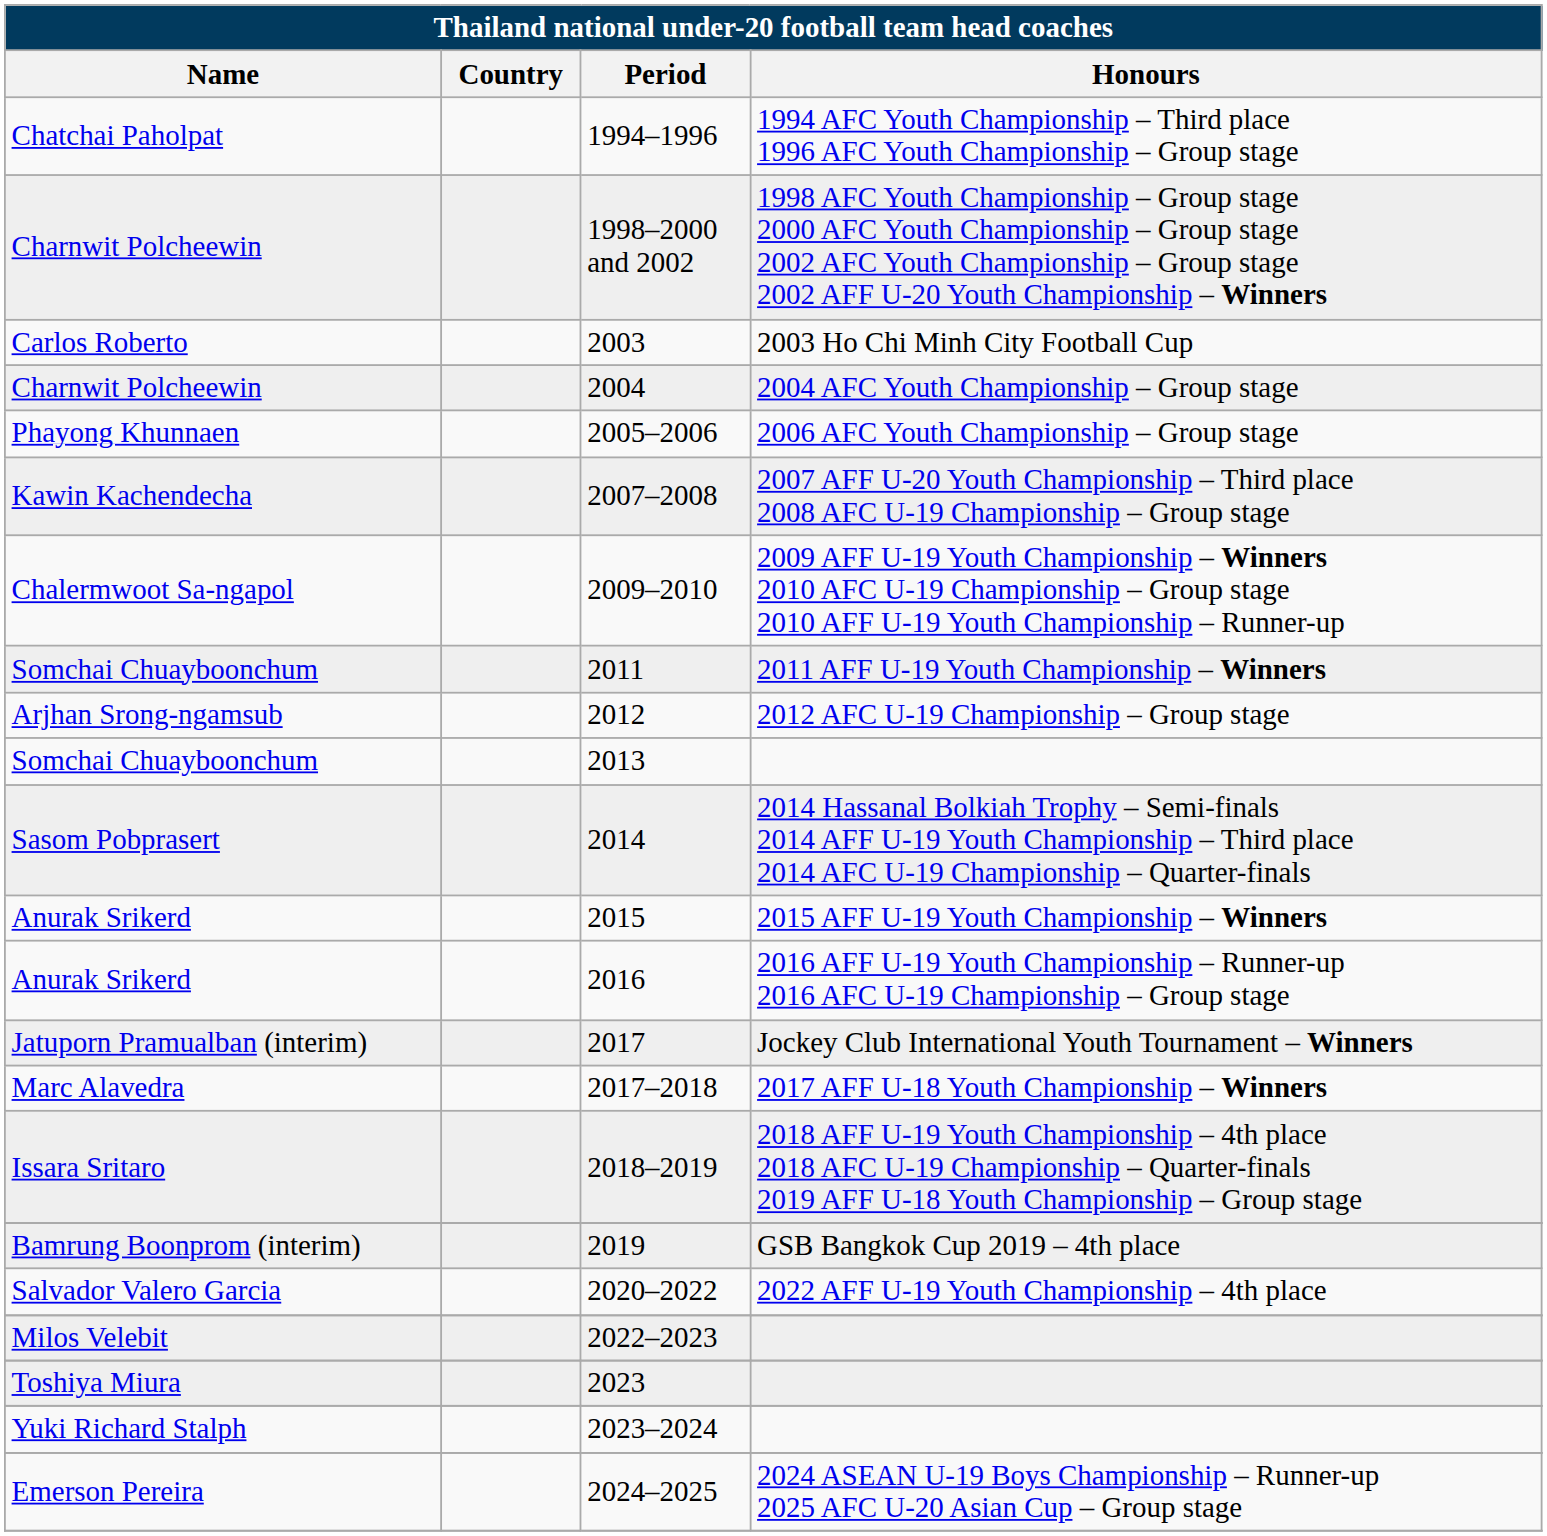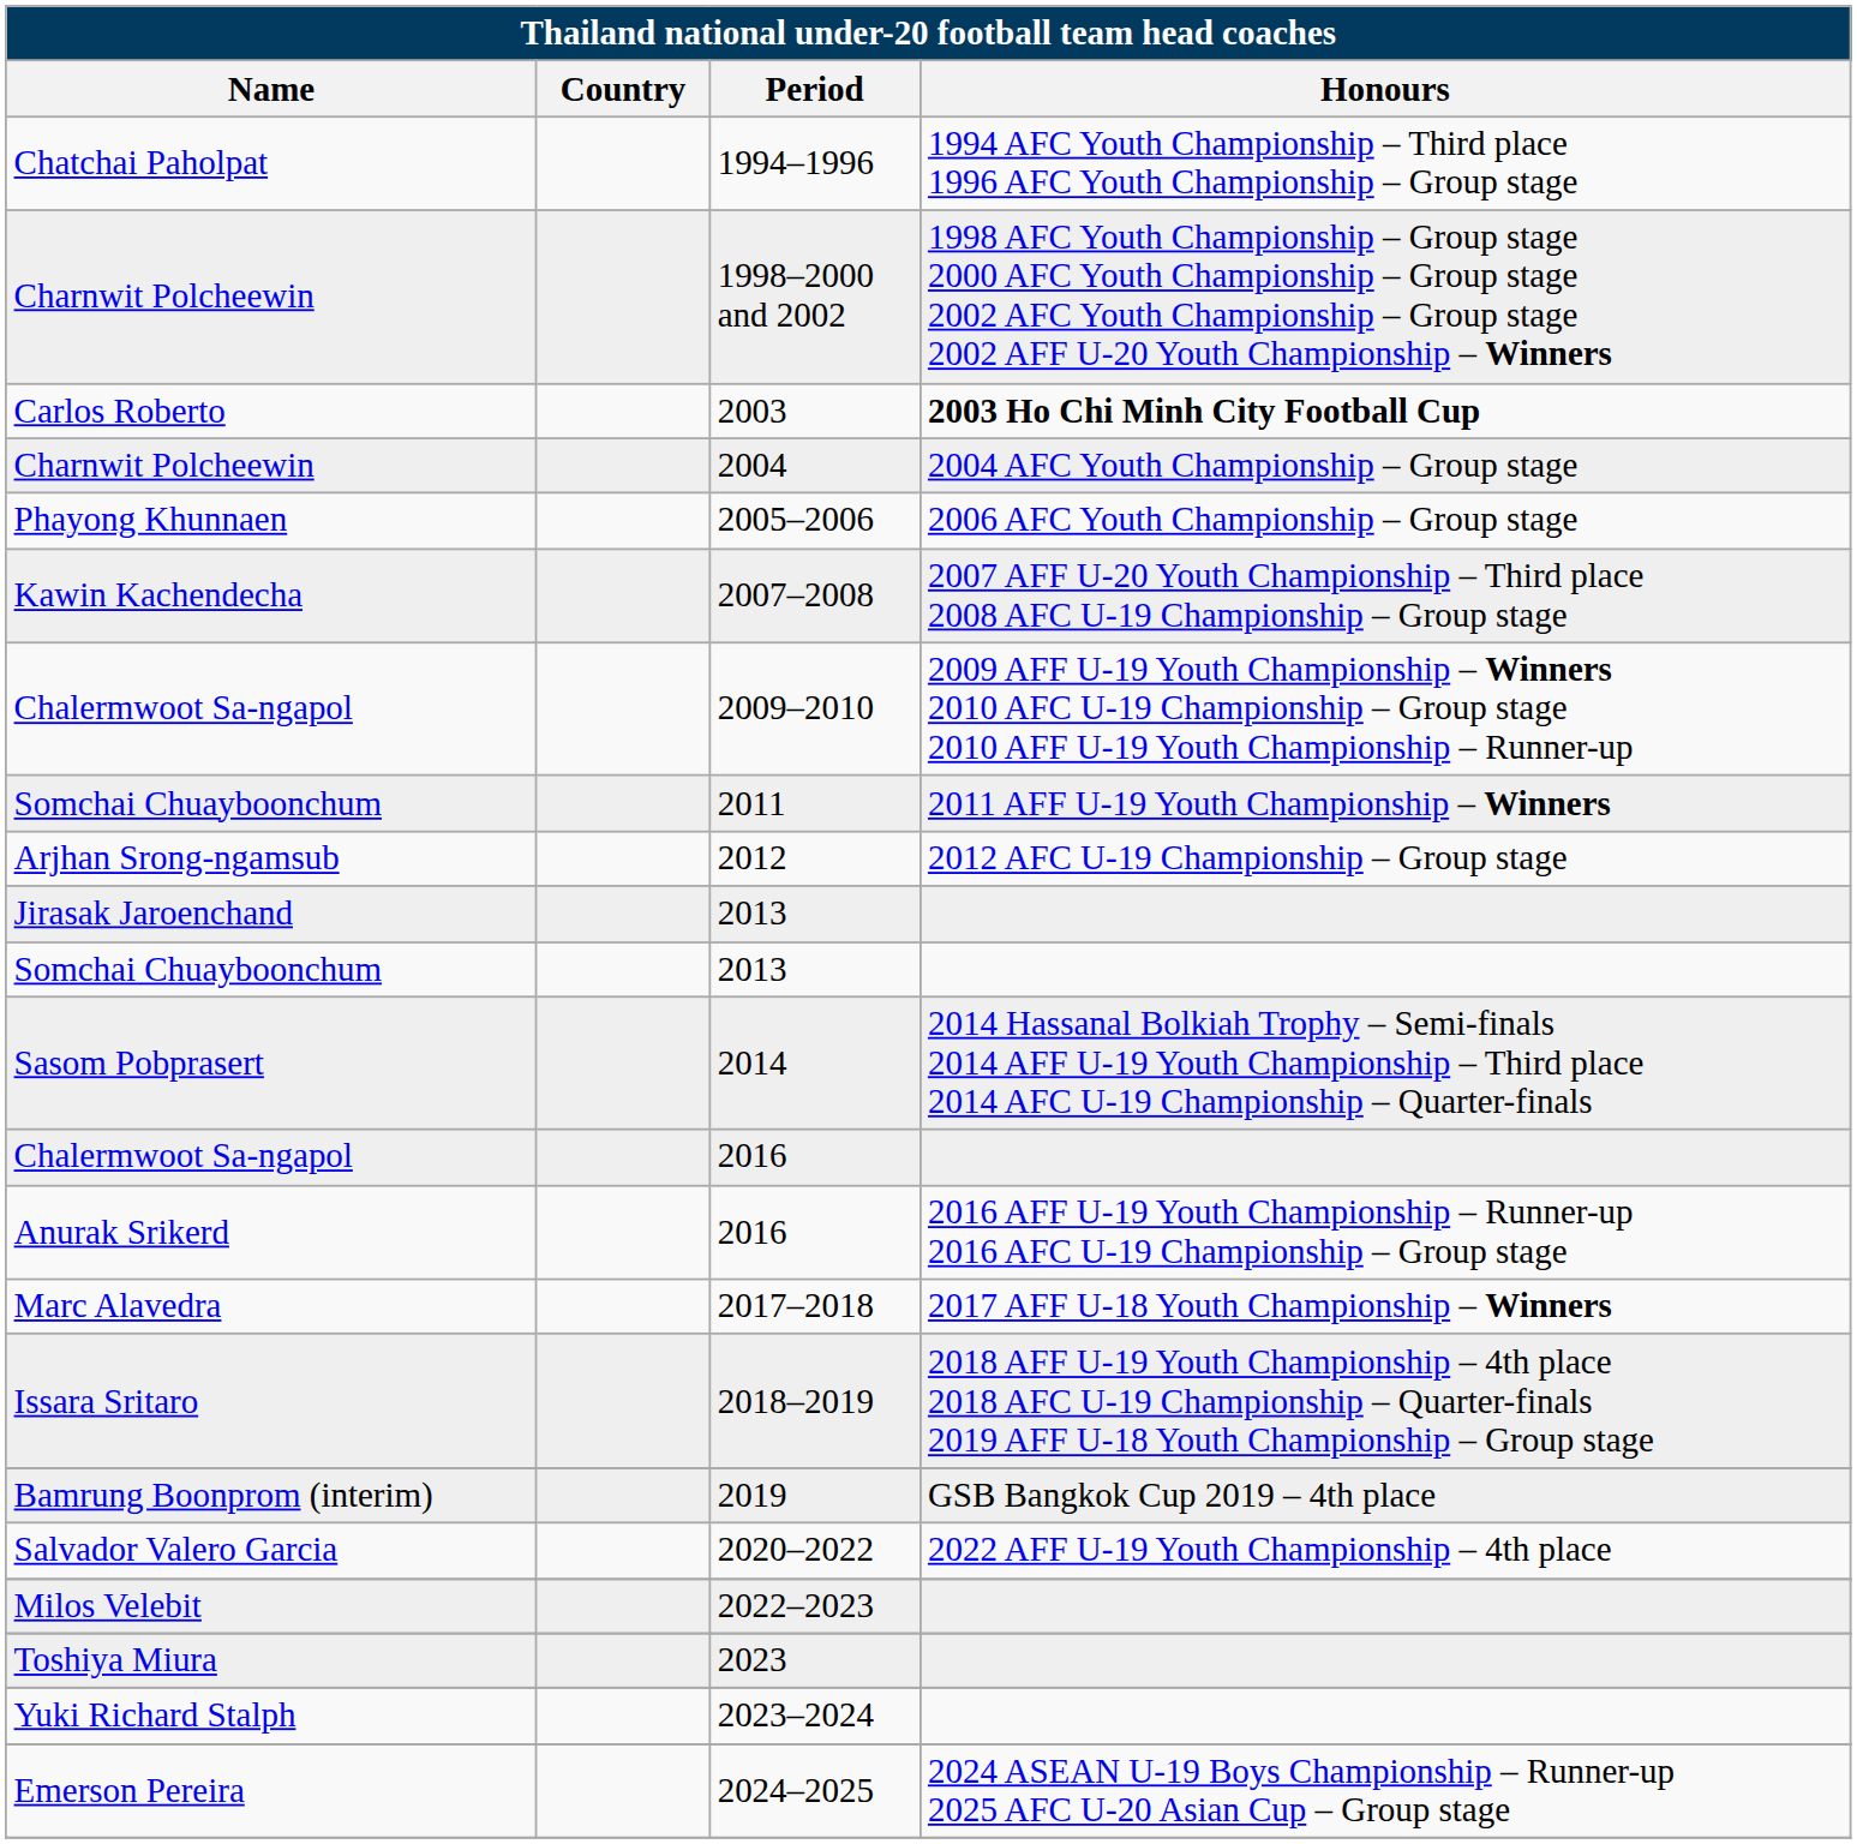2003 | Honours: normal -> bold
+ row: Jirasak Jaroenchand | 2013
- row: Anurak Srikerd | 2015 | 2015 AFF U-19 Youth Championship – Winners
+ row: Chalermwoot Sa-ngapol | 2016
- row: Jatuporn Pramualban (interim) | 2017 | Jockey Club International Youth Tournament – Winners
